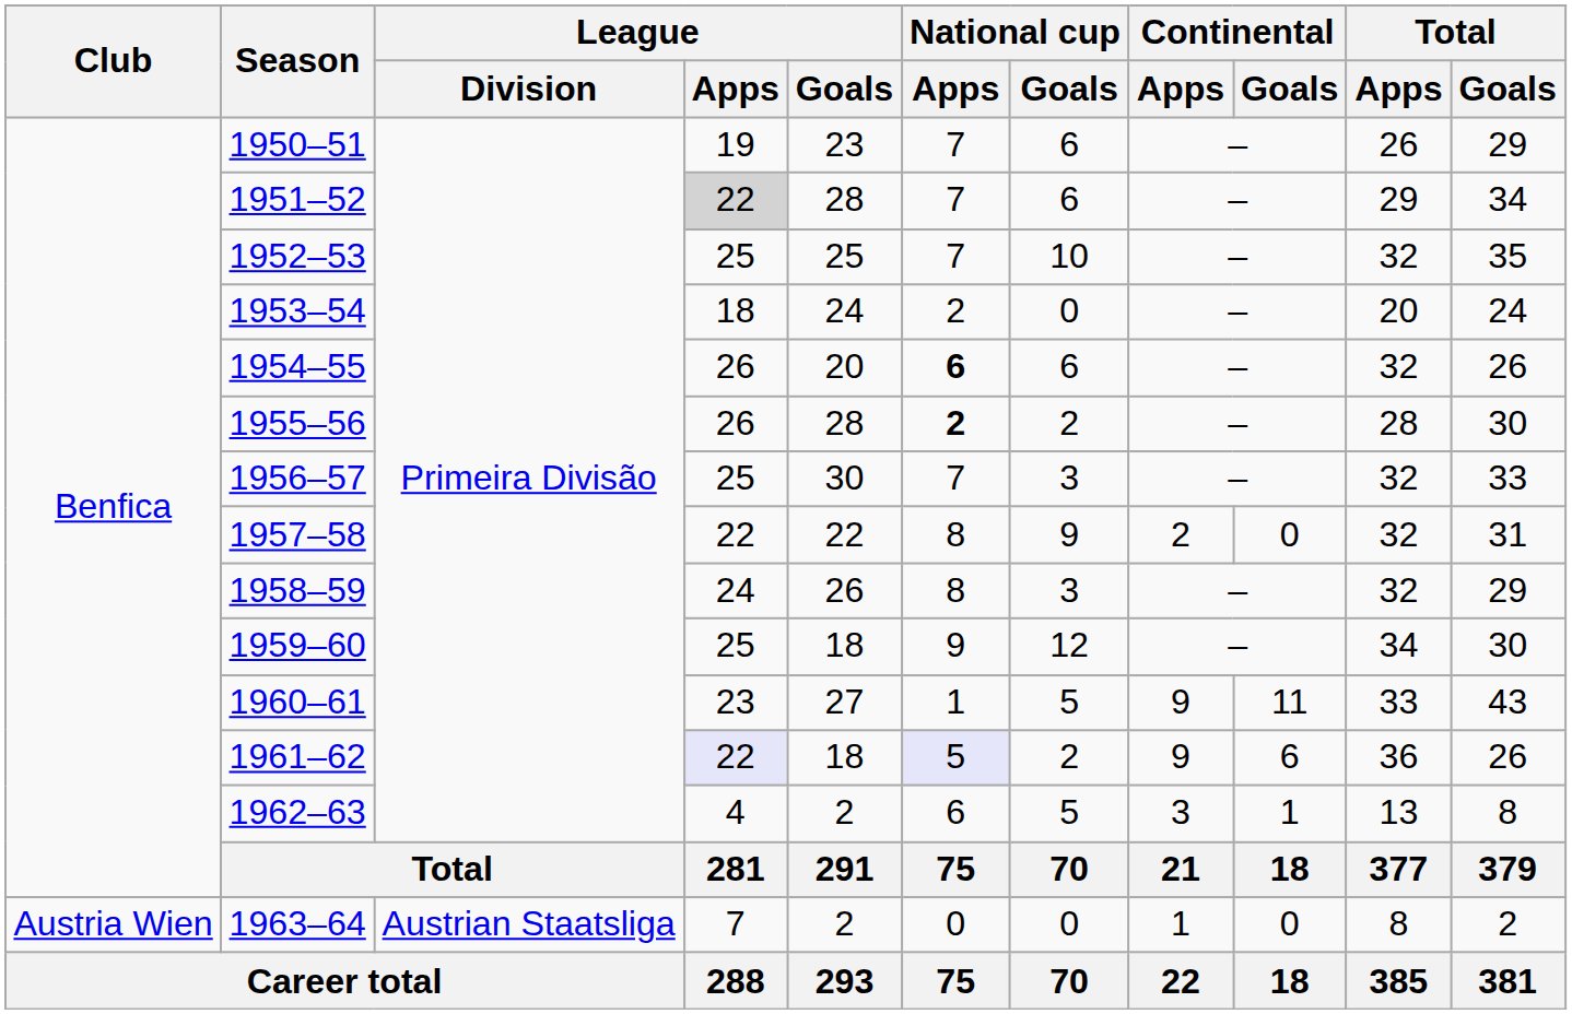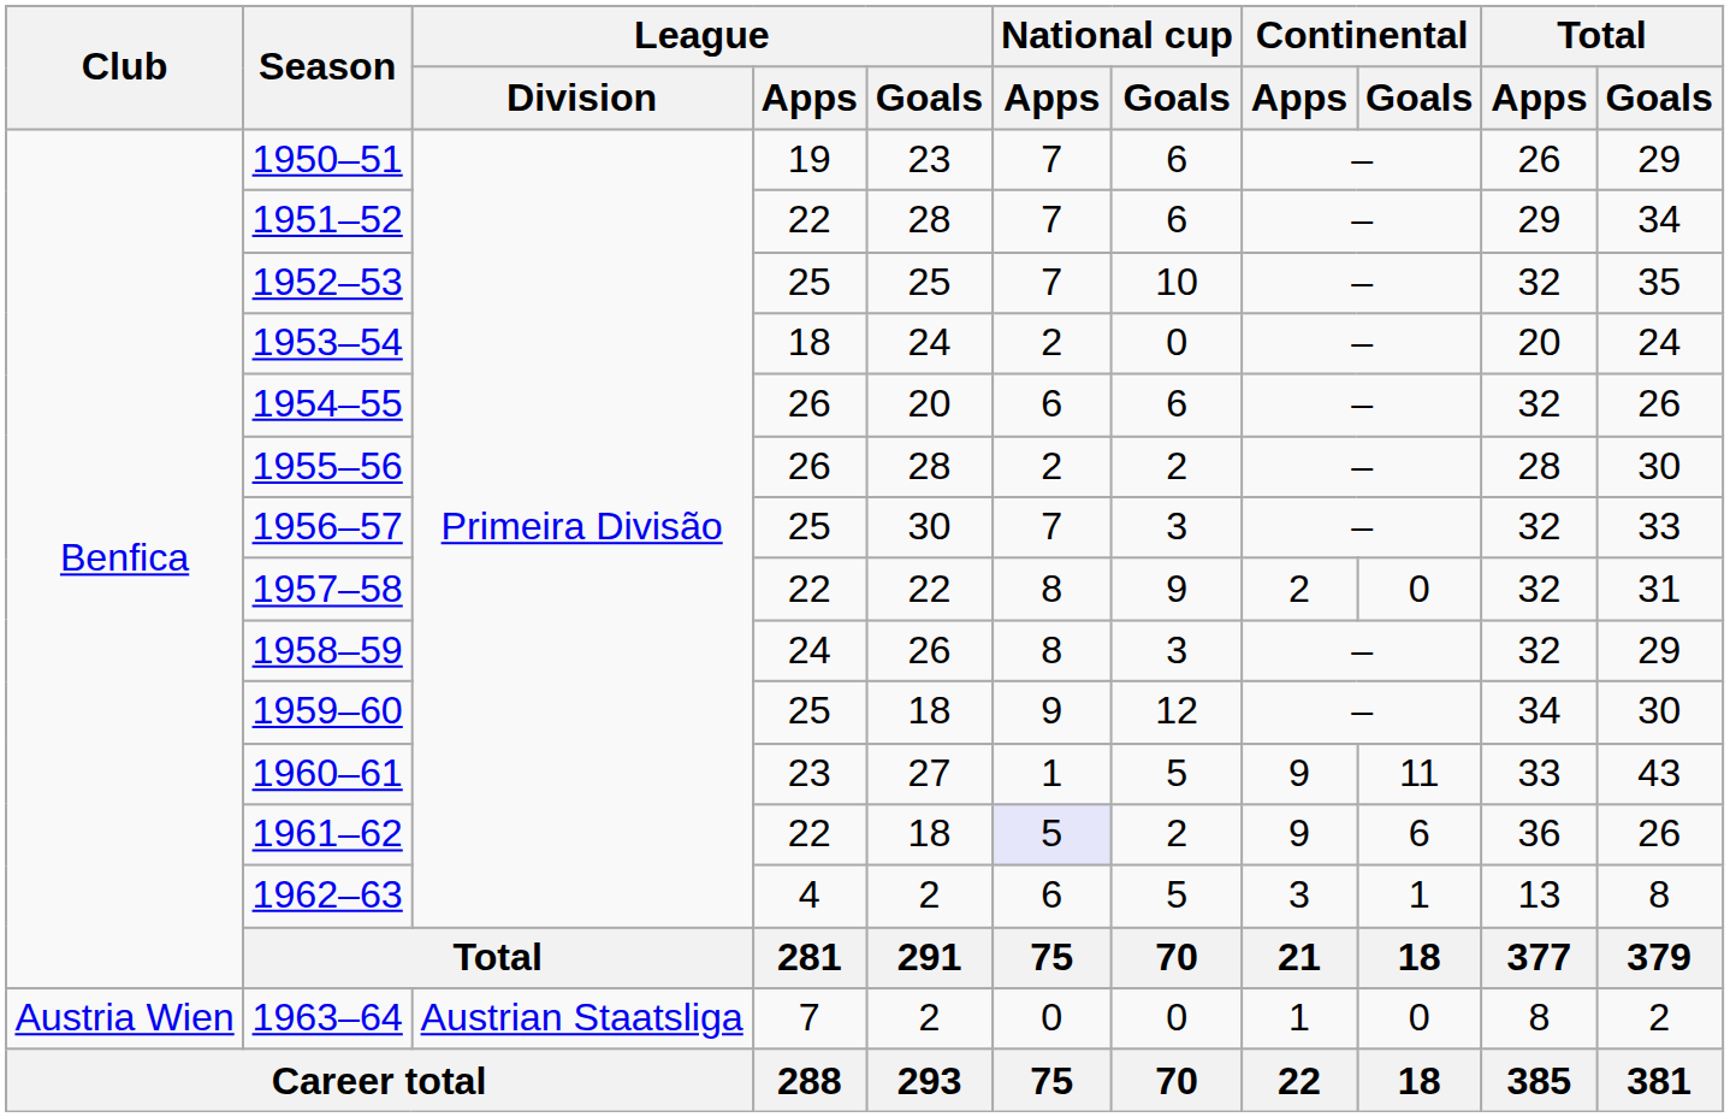1951–52 | League / Apps: lightgrey background -> no background
1954–55 | National cup / Apps: bold -> normal
1955–56 | National cup / Apps: bold -> normal
1961–62 | League / Apps: lavender background -> no background
